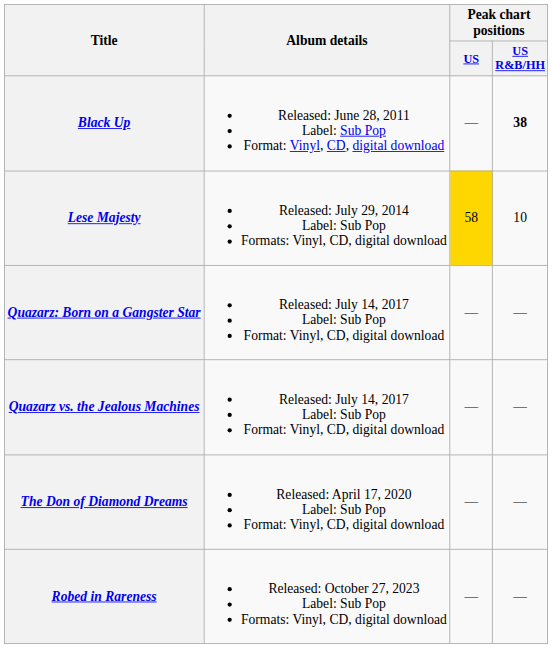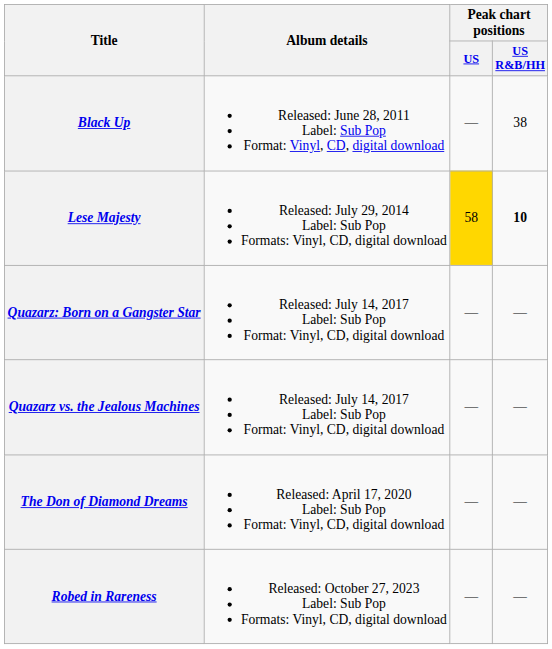Black Up | Peak chart positions / US R&B/HH: bold -> normal
Lese Majesty | Peak chart positions / US R&B/HH: normal -> bold
